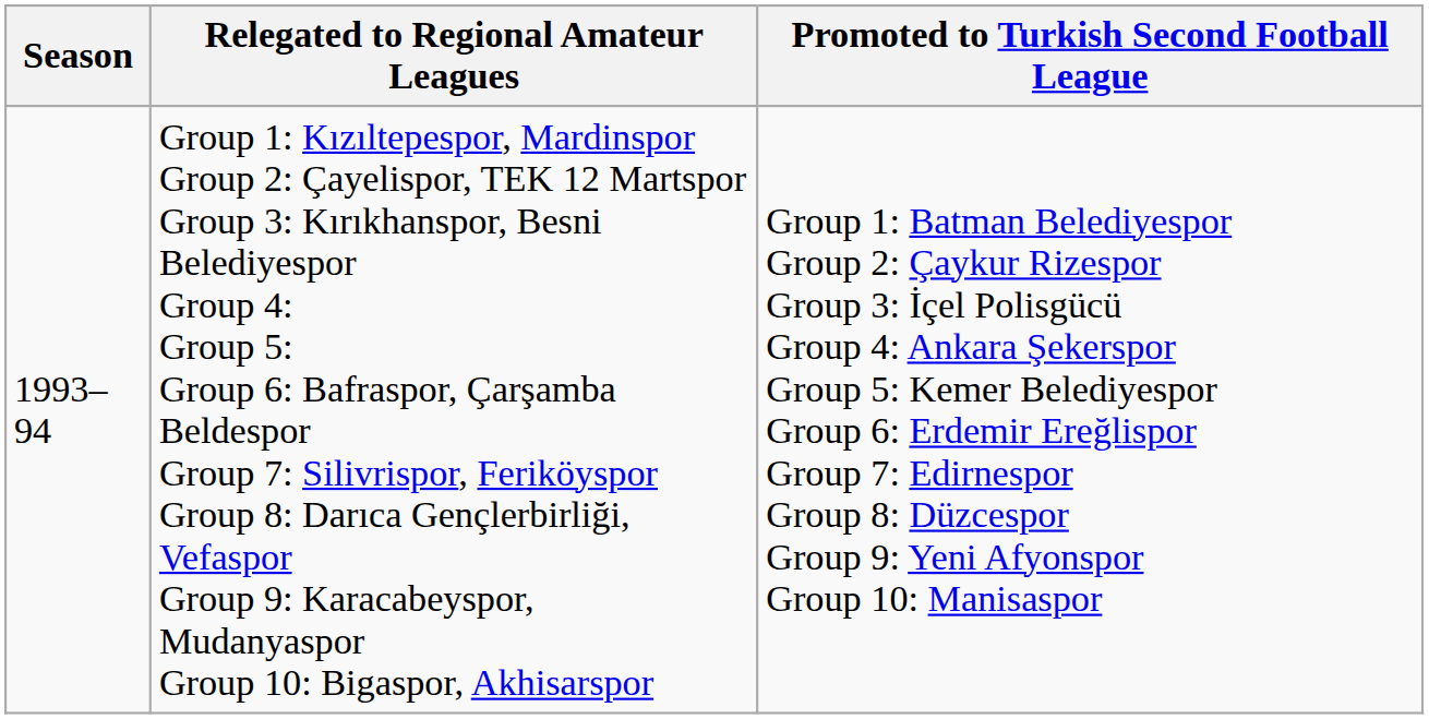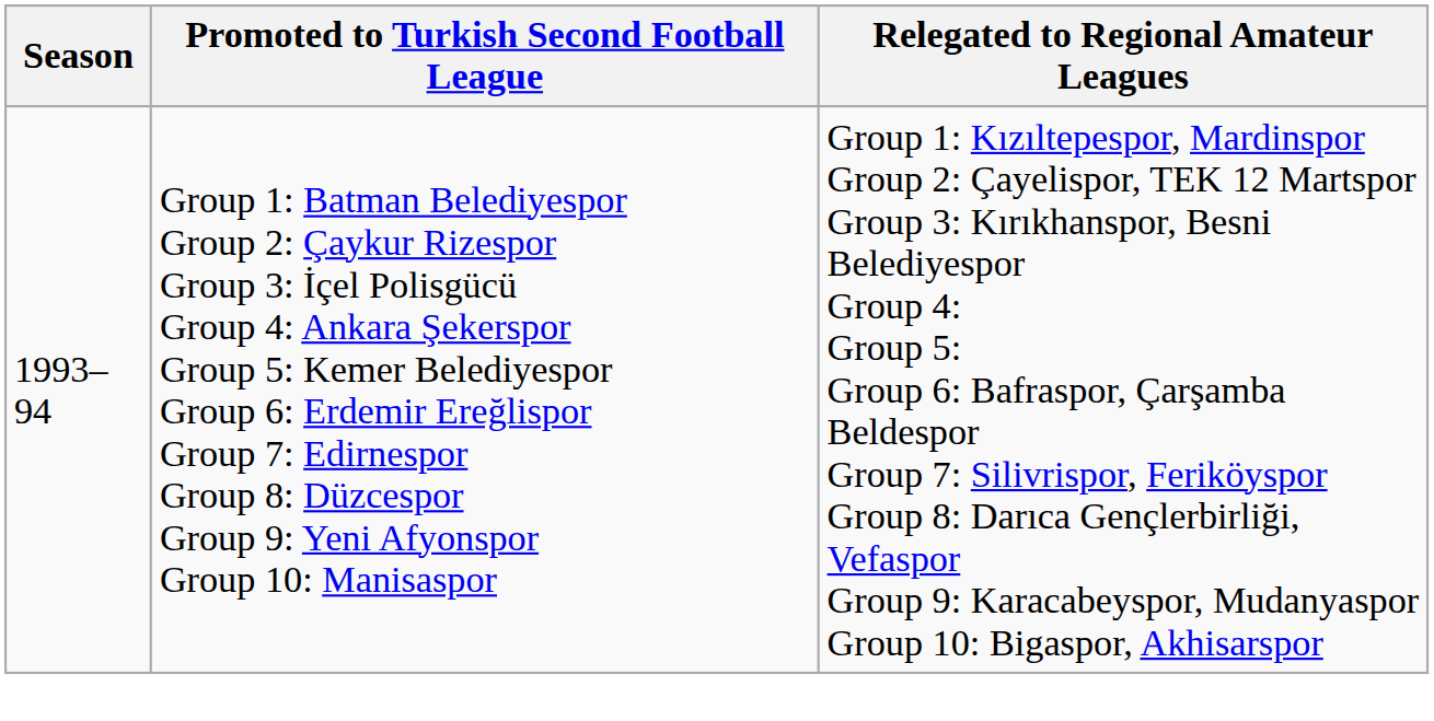columns swapped: Promoted to Turkish Second Football League <-> Relegated to Regional Amateur Leagues
